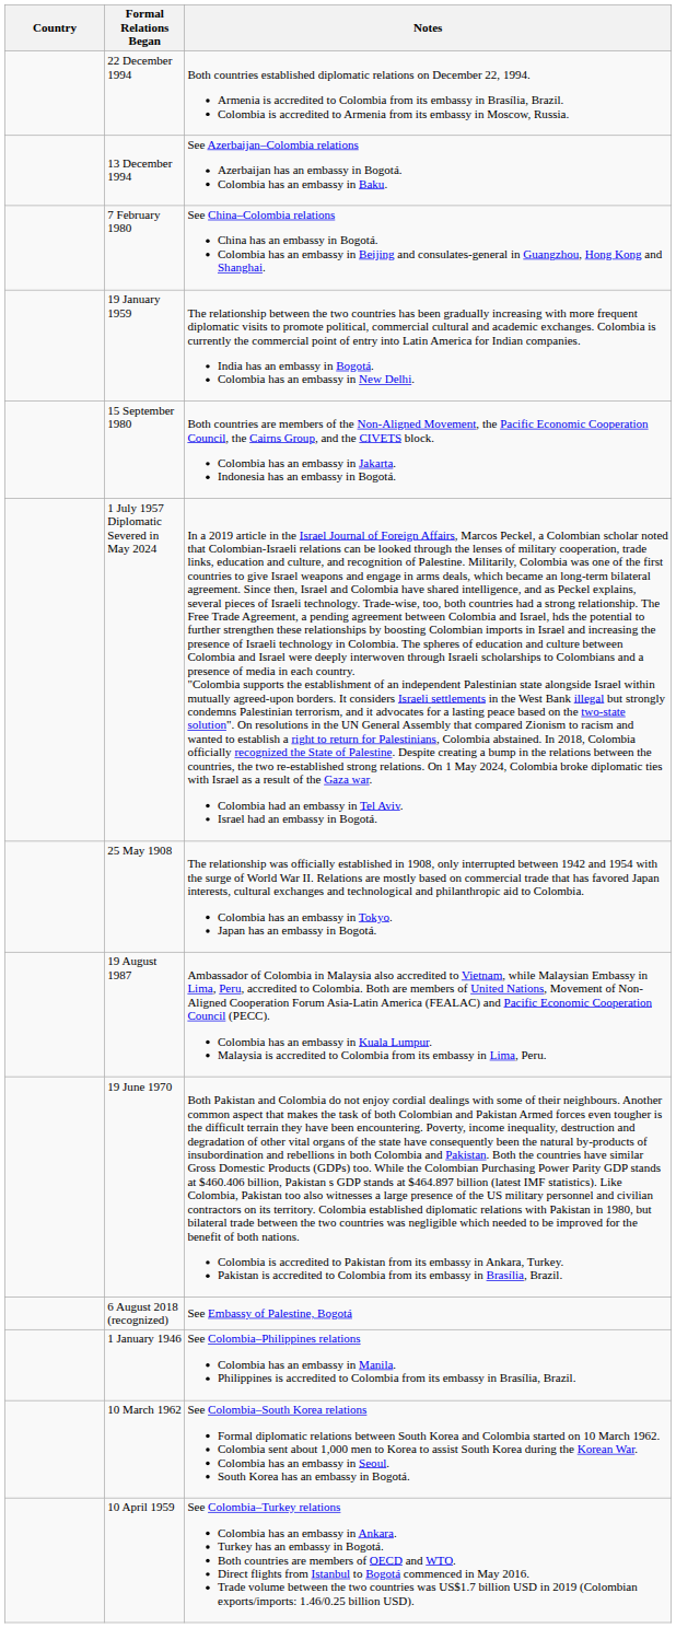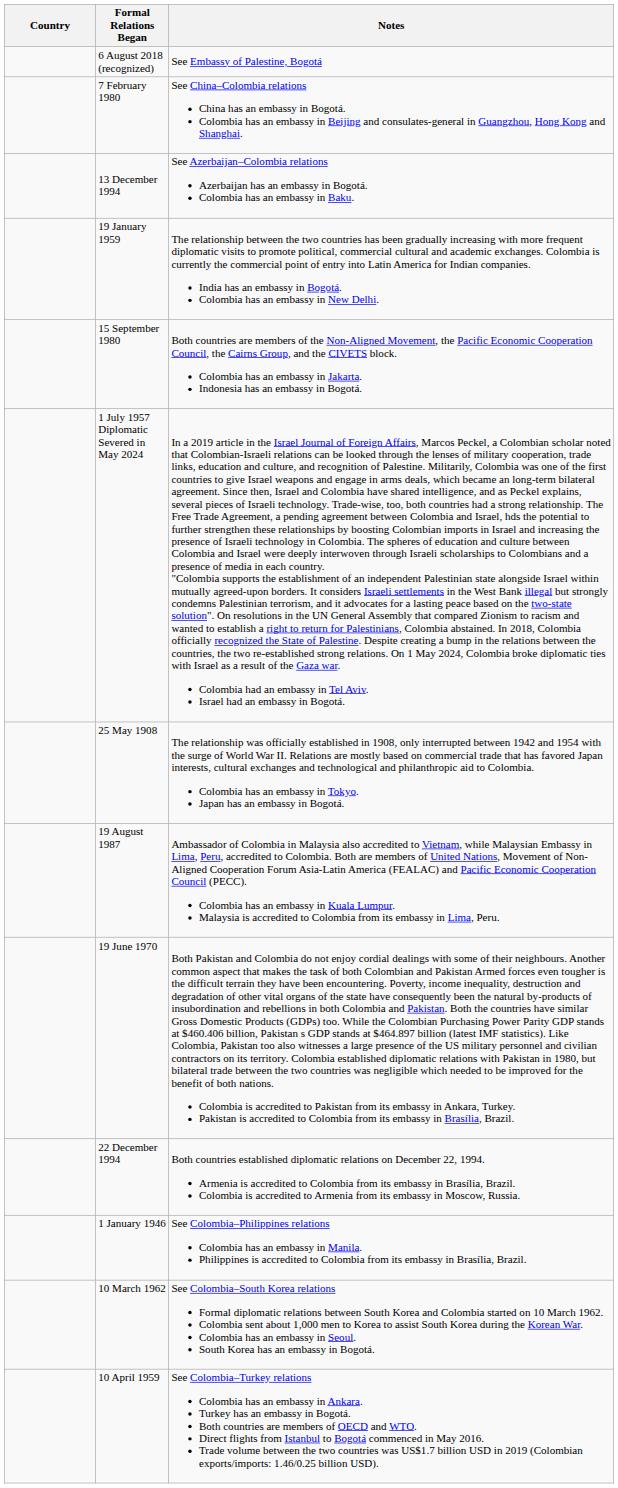rows swapped: 22 December 1994 <-> 6 August 2018 (recognized)
rows swapped: 13 December 1994 <-> 7 February 1980
